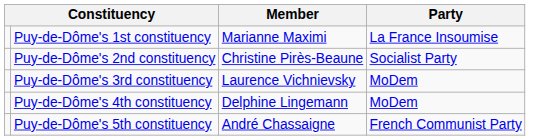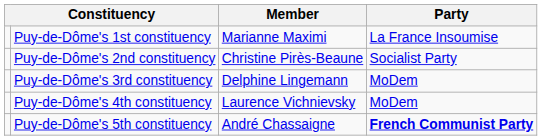Puy-de-Dôme's 3rd constituency | Member: Laurence Vichnievsky -> Delphine Lingemann
Puy-de-Dôme's 4th constituency | Member: Delphine Lingemann -> Laurence Vichnievsky
Puy-de-Dôme's 5th constituency | Party: normal -> bold
